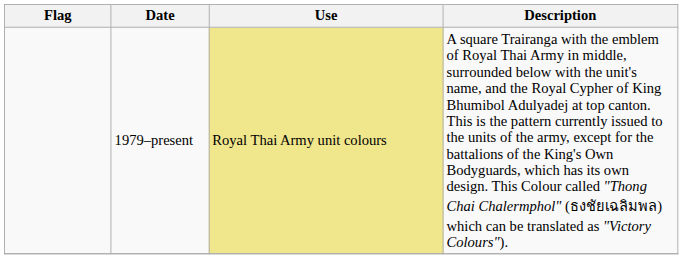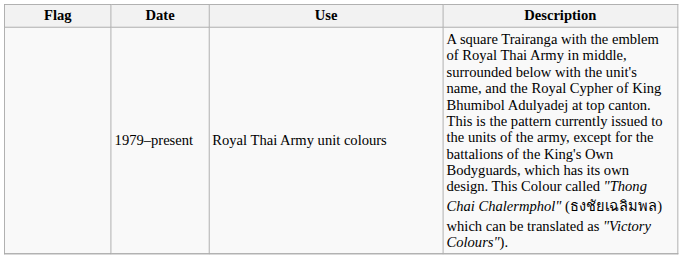1979–present | Use: khaki background -> no background
